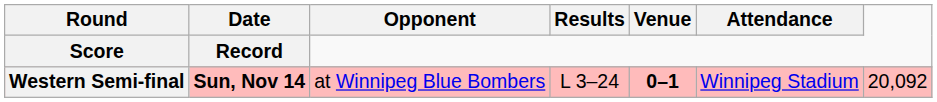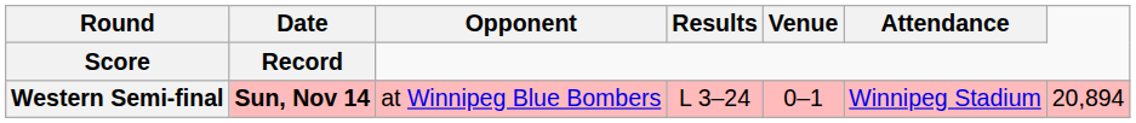Western Semi-final | Venue: bold -> normal
Western Semi-final | column 7: 20,092 -> 20,894
